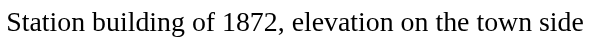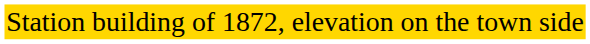row 1 | column 1: no background -> gold background
